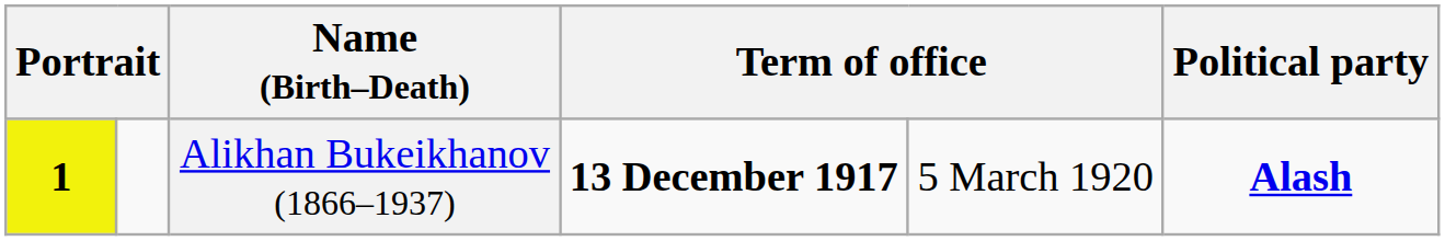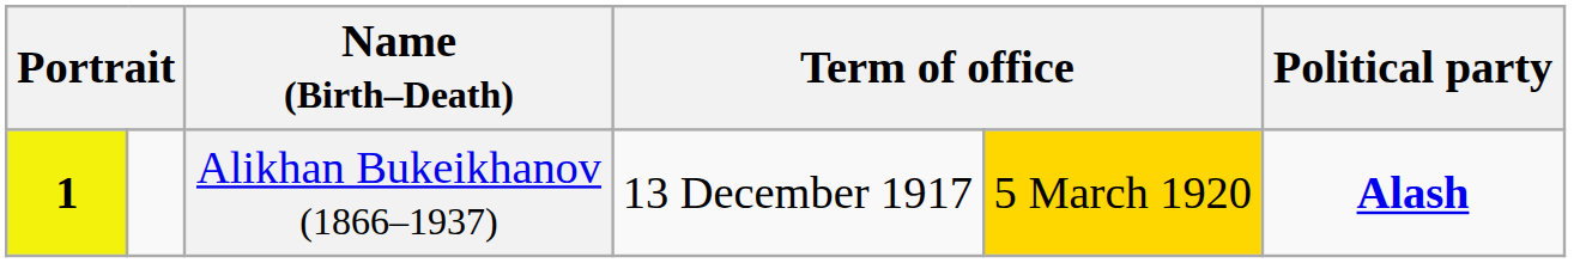Alikhan Bukeikhanov (1866–1937) | column 4: bold -> normal
Alikhan Bukeikhanov (1866–1937) | column 5: no background -> gold background
